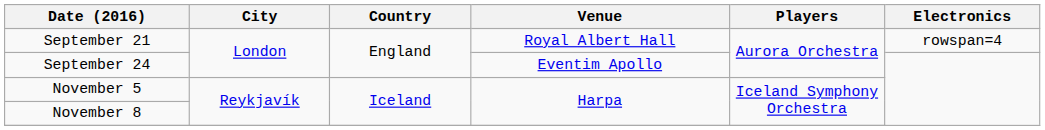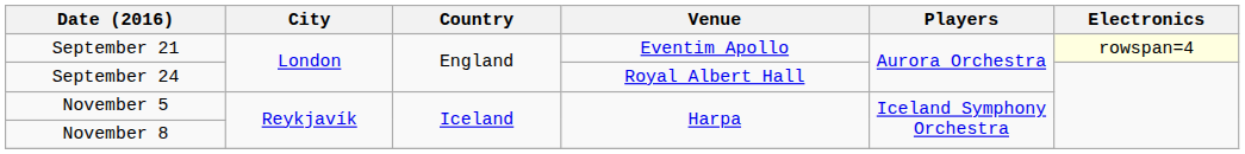September 21 | Venue: Royal Albert Hall -> Eventim Apollo
September 21 | Electronics: no background -> lightyellow background
September 24 | Venue: Eventim Apollo -> Royal Albert Hall
